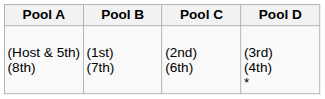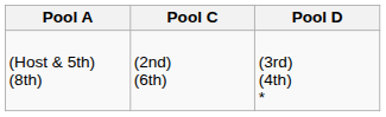- column: Pool B | (1st) (7th)
